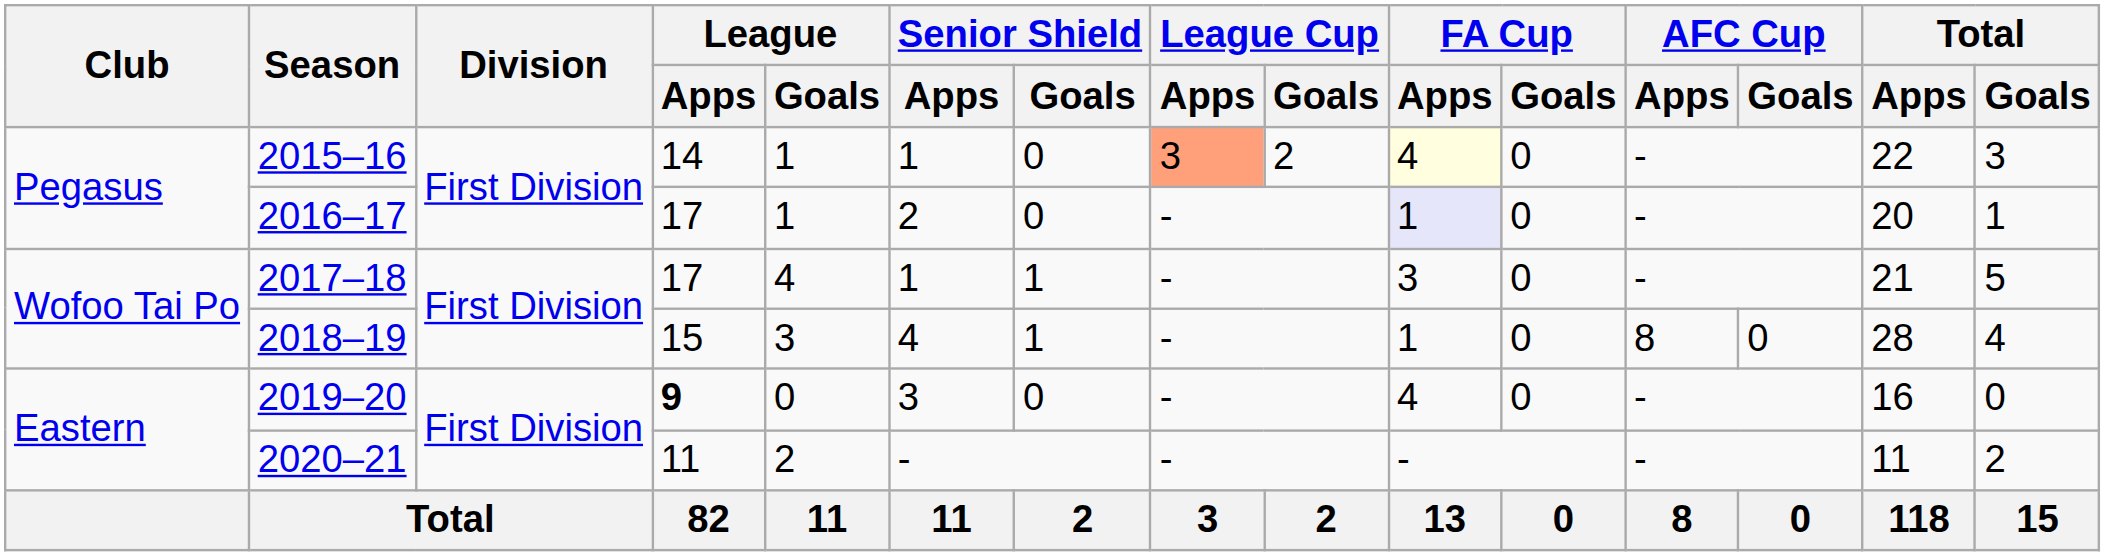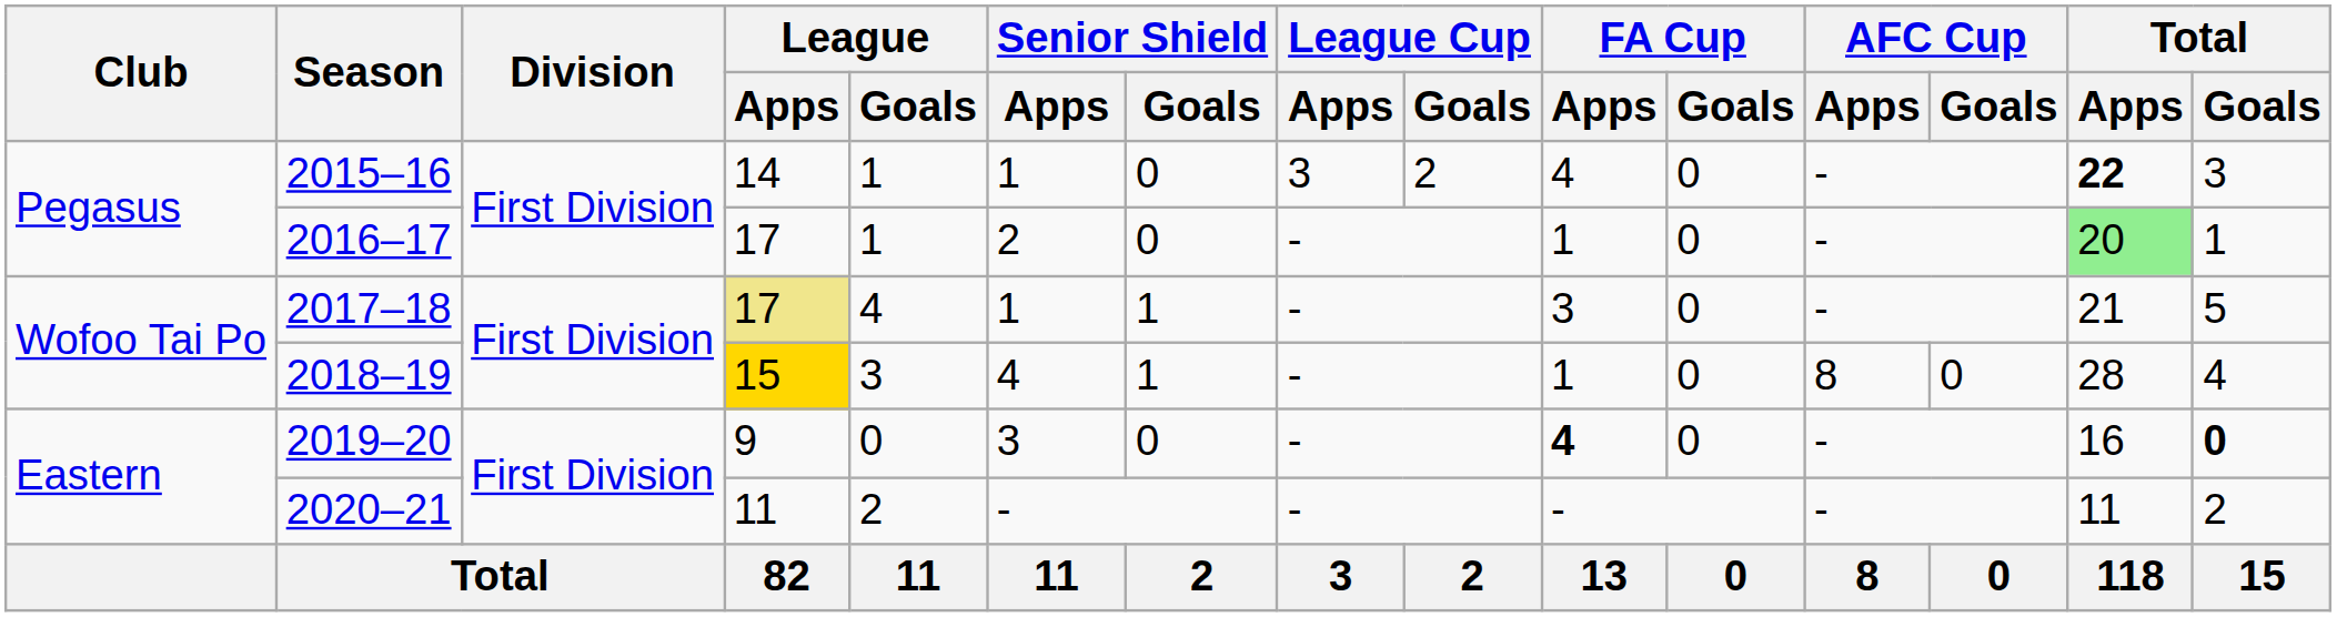2015–16 | League Cup / Apps: lightsalmon background -> no background
2015–16 | FA Cup / Apps: lightyellow background -> no background
2015–16 | Total / Apps: normal -> bold
2016–17 | FA Cup / Apps: lavender background -> no background
2016–17 | Total / Apps: no background -> lightgreen background
2017–18 | League / Apps: no background -> khaki background
2018–19 | League / Apps: no background -> gold background
2019–20 | League / Apps: bold -> normal
2019–20 | FA Cup / Apps: normal -> bold
2019–20 | Total / Goals: normal -> bold
